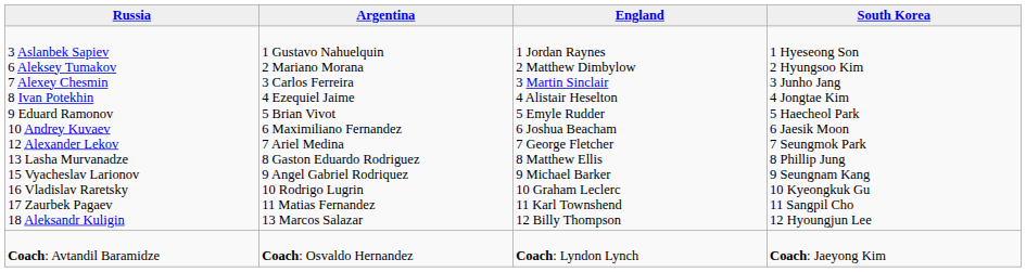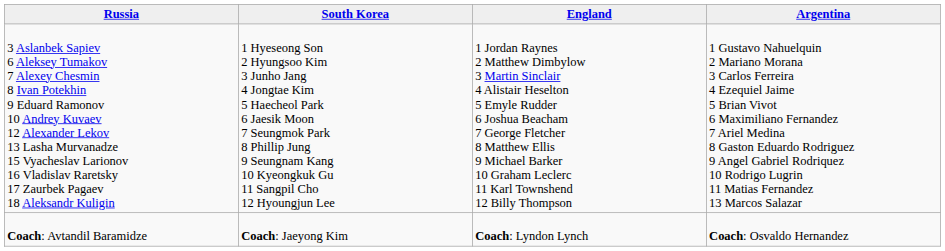columns swapped: Argentina <-> South Korea
